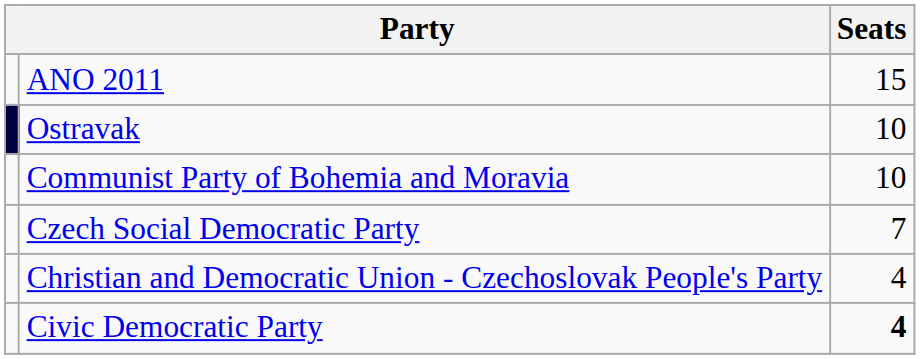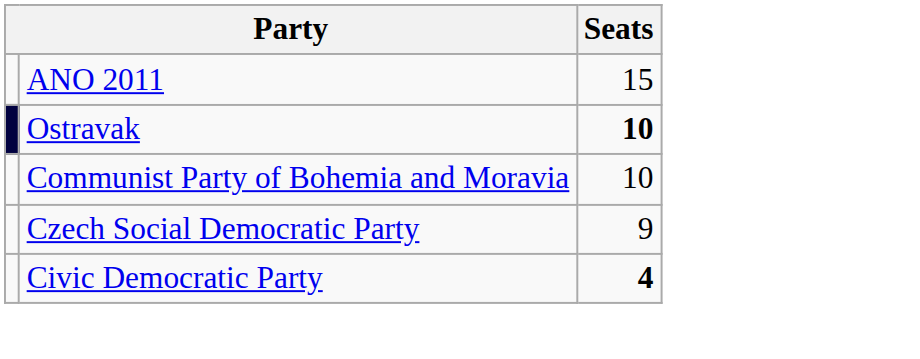Ostravak | Seats: normal -> bold
Czech Social Democratic Party | Seats: 7 -> 9
- row: Christian and Democratic Union - Czechoslovak People's Party | 4
